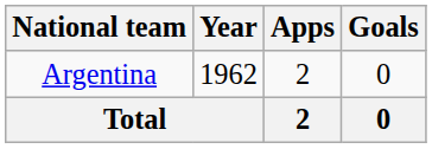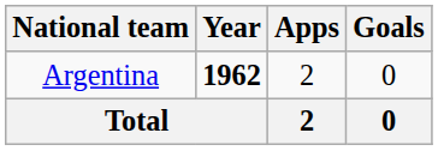Argentina | Year: normal -> bold
